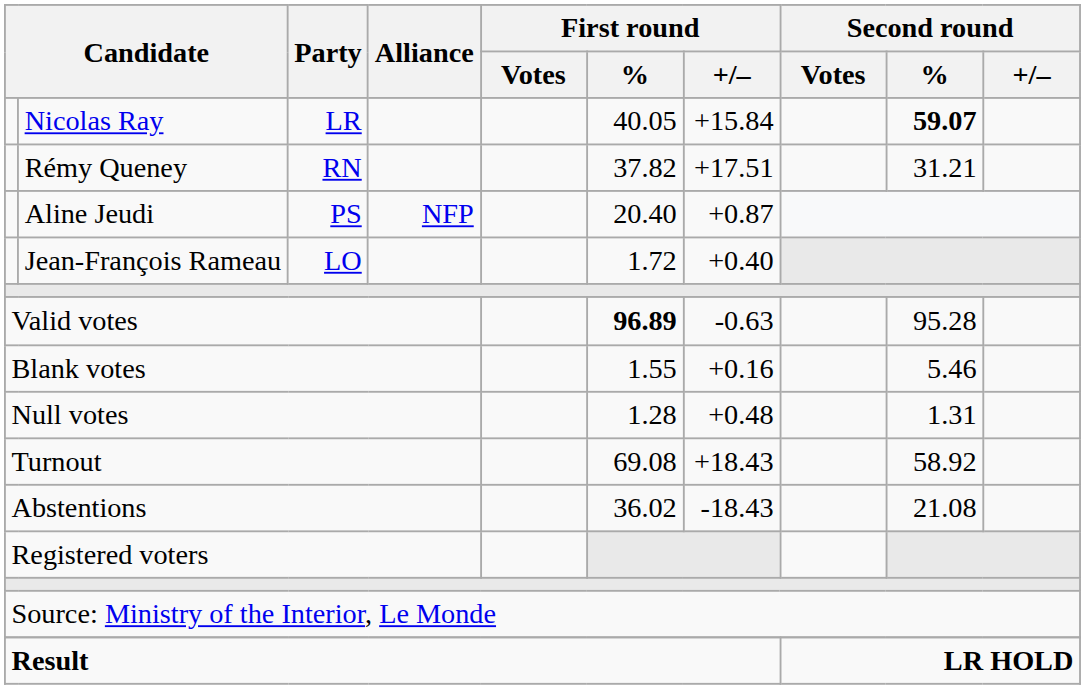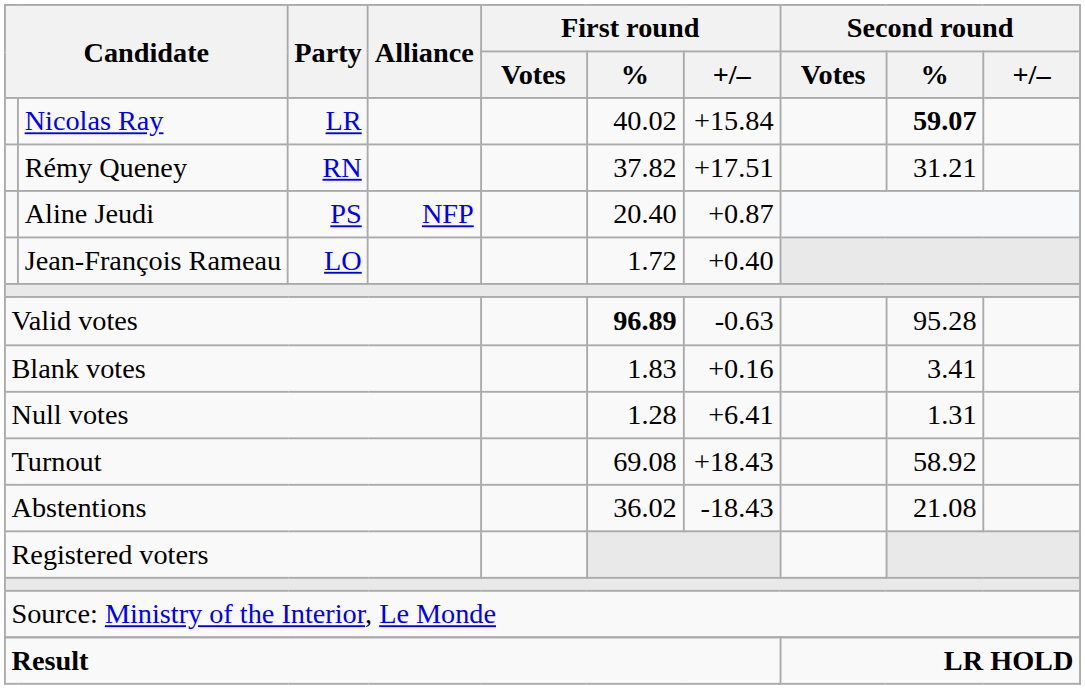Nicolas Ray | First round / %: 40.05 -> 40.02
Blank votes | First round / %: 1.55 -> 1.83
Blank votes | Second round / %: 5.46 -> 3.41
Null votes | First round / +/–: +0.48 -> +6.41
